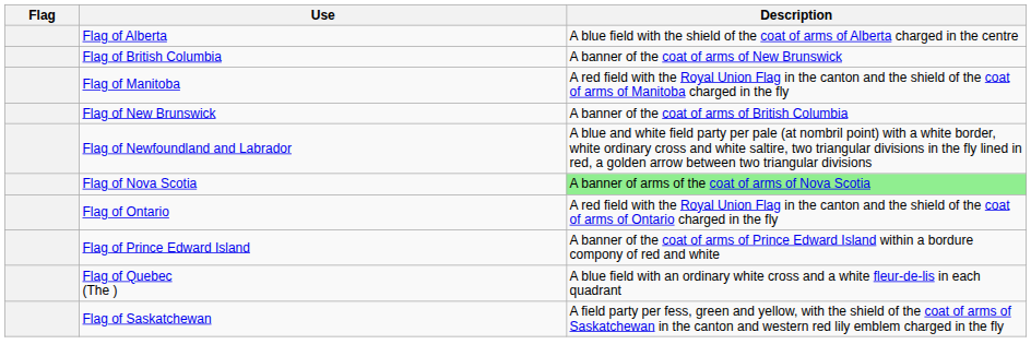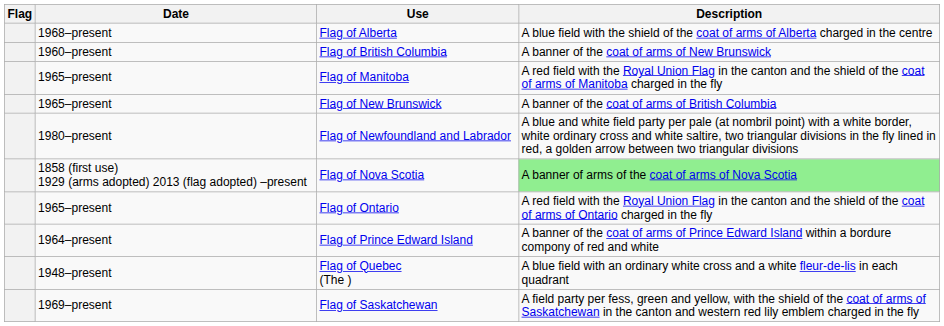+ column: Date | 1968–present | 1960–present | 1965–present | 1965–present | 1980–present | 1858 (first use) 1929 (arms adopted) 2013 (flag adopted) –present | 1965–present | 1964–present | 1948–present | 1969–present
